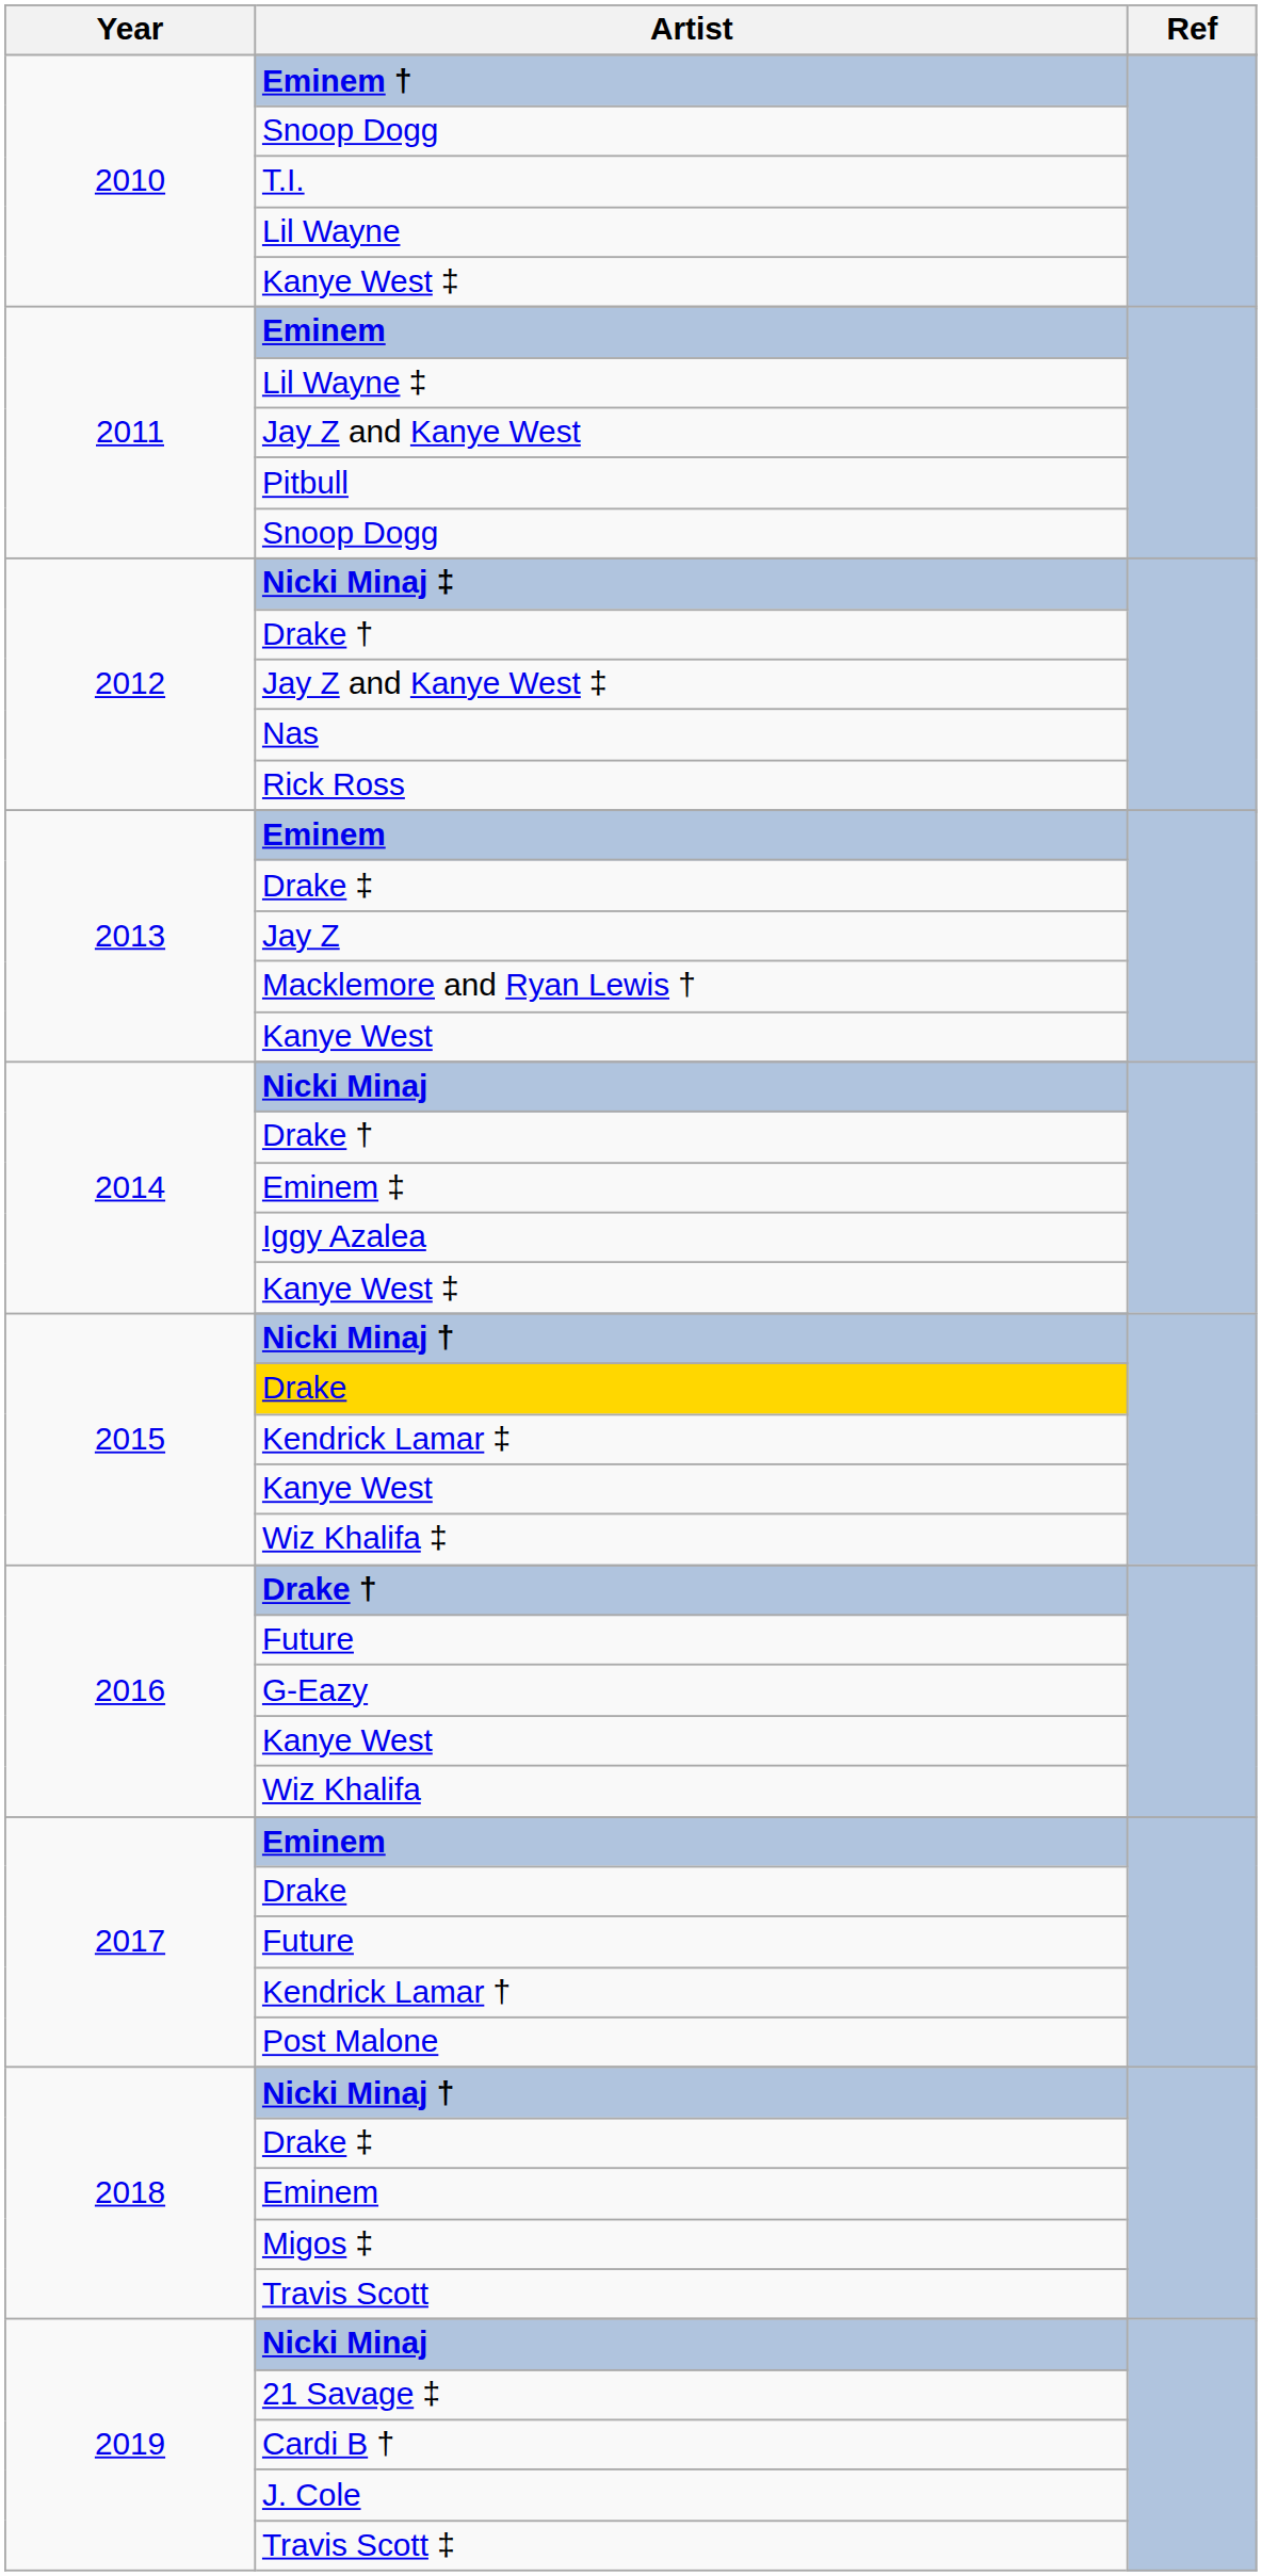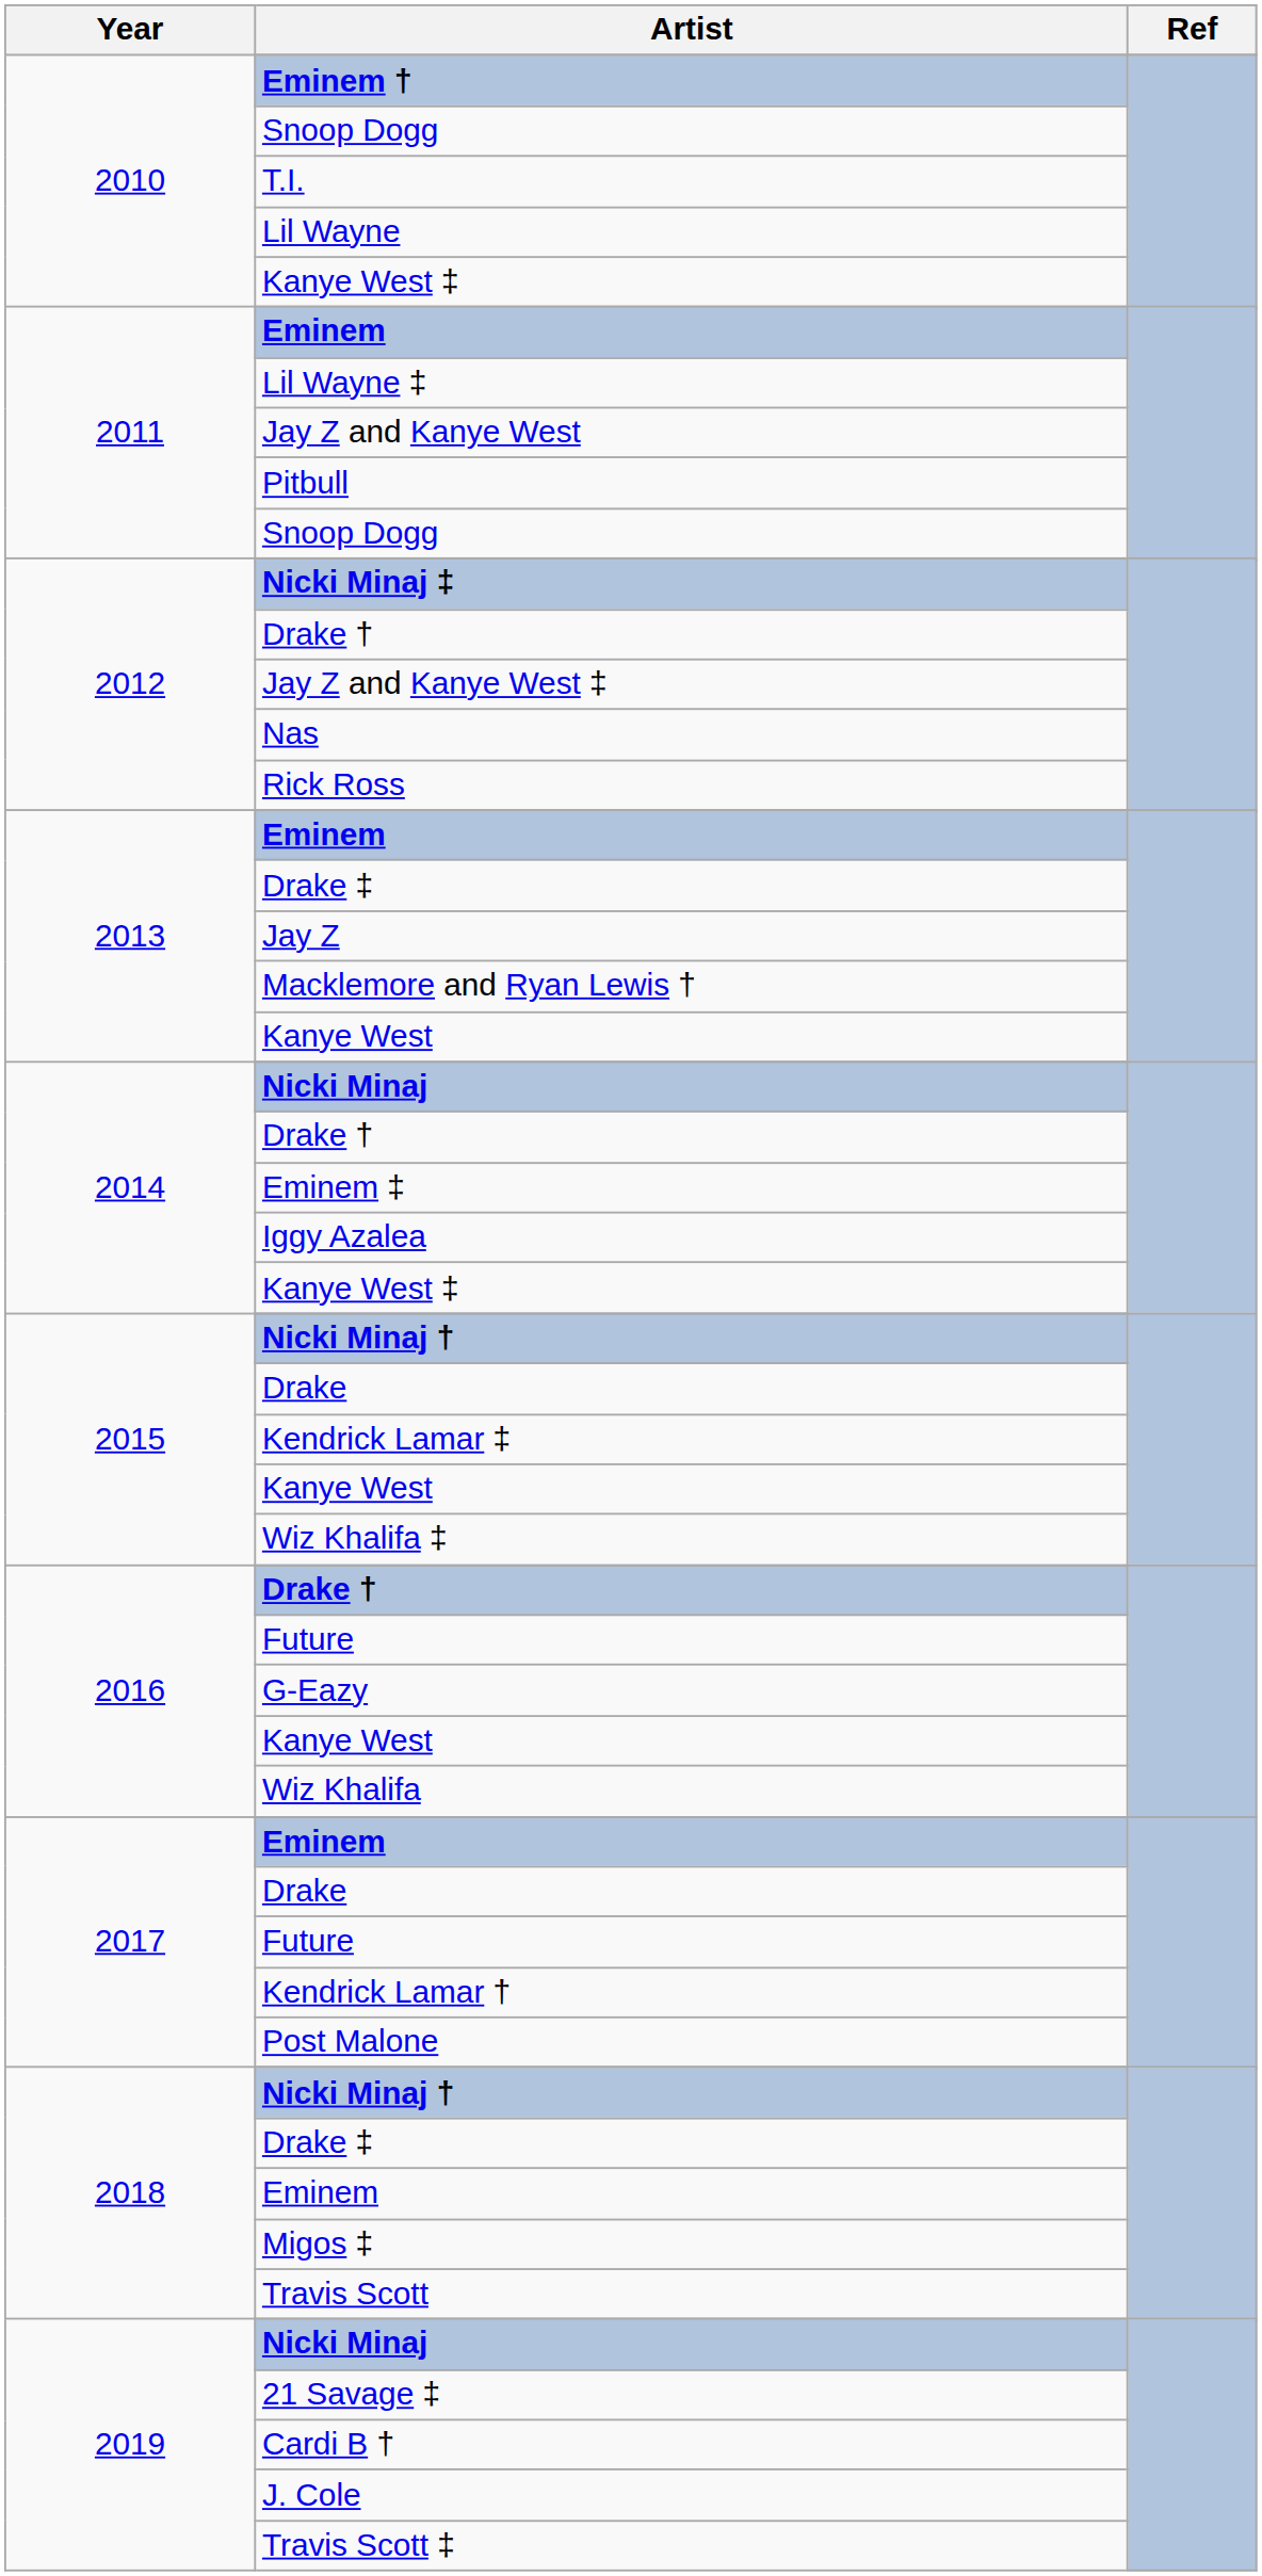2015 / Drake | Artist: gold background -> no background
